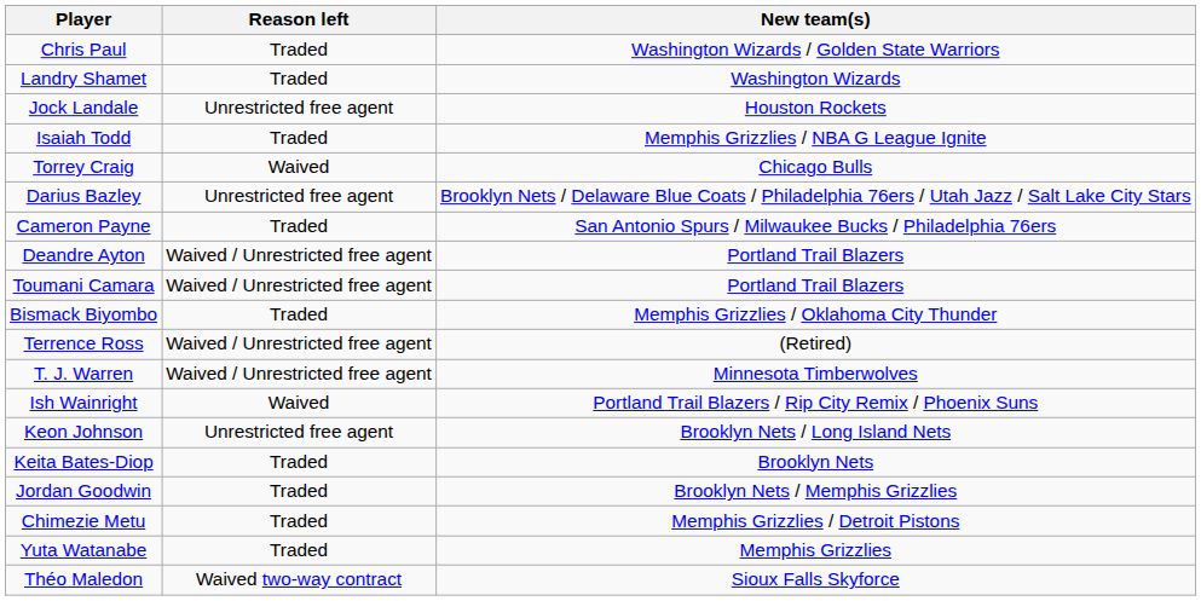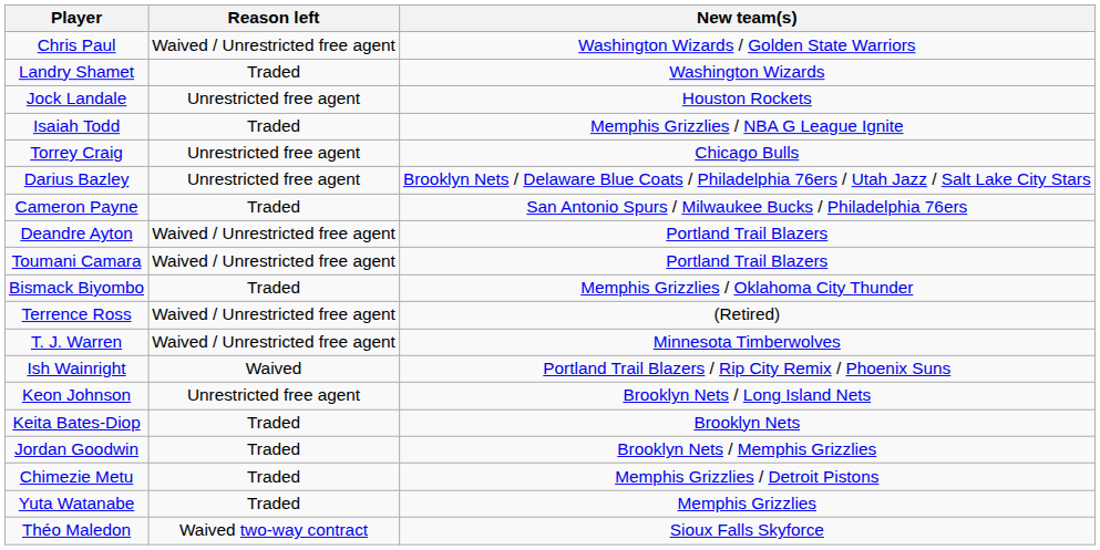Chris Paul | Reason left: Traded -> Waived / Unrestricted free agent
Torrey Craig | Reason left: Waived -> Unrestricted free agent
